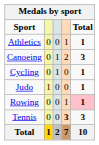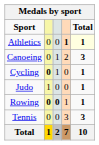Athletics | column 4: normal -> bold
Athletics | Total: no background -> lightyellow background
Cycling | column 2: normal -> bold
Rowing | column 2: normal -> bold
Rowing | column 3: normal -> bold
Rowing | Total: pink background -> no background
Tennis | column 4: bold -> normal
